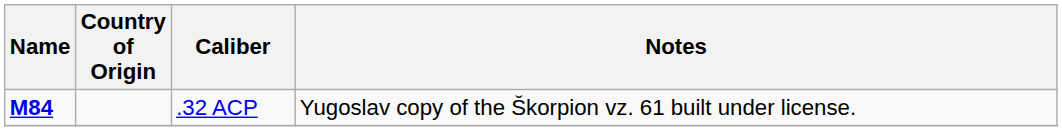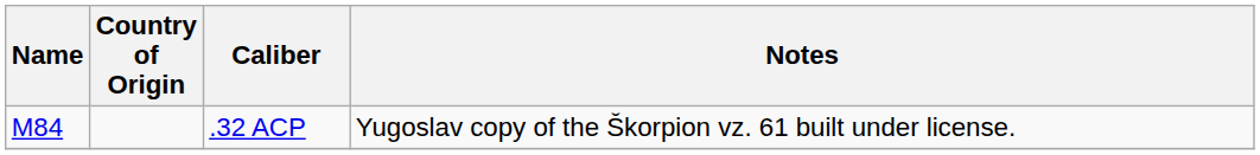.32 ACP | Name: bold -> normal
